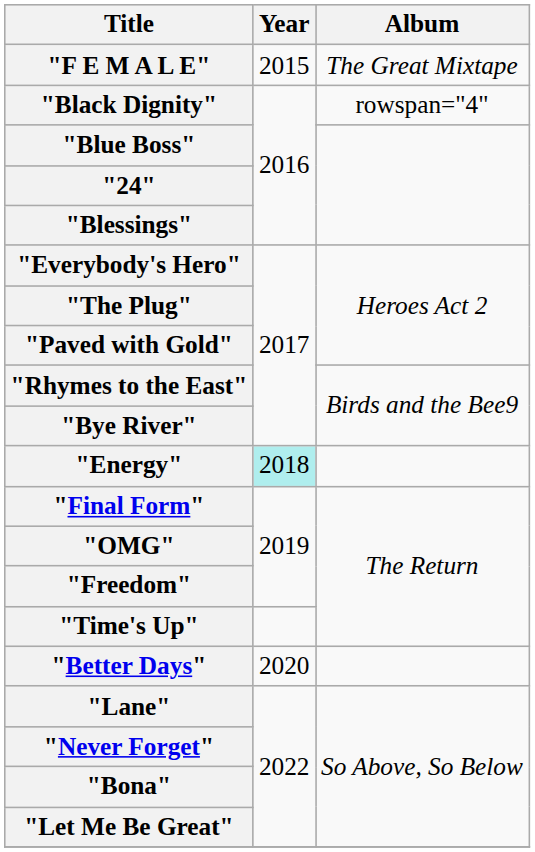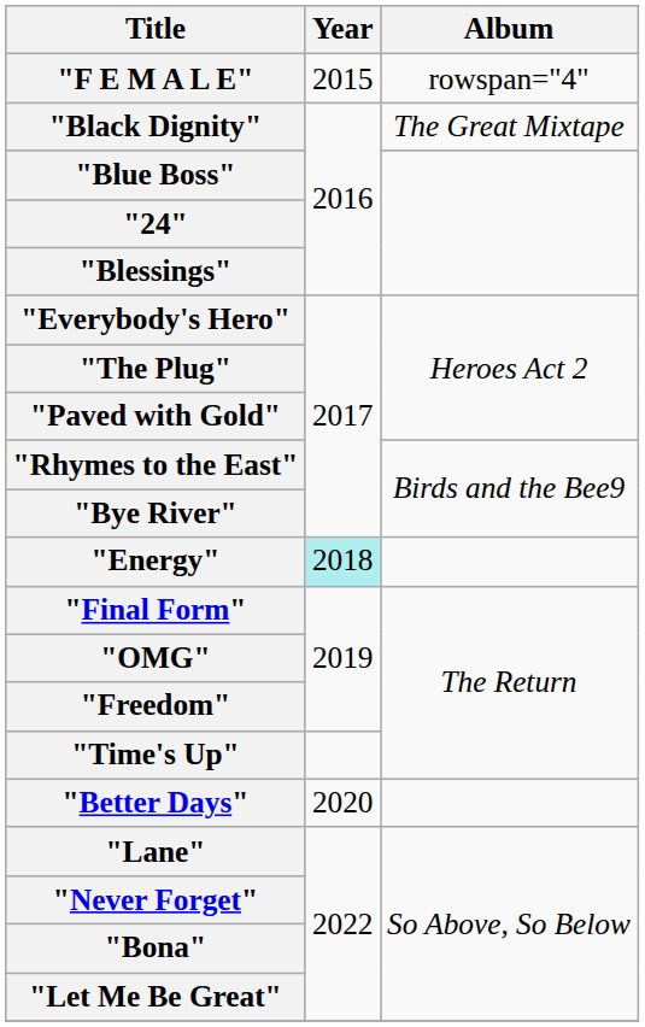"F E M A L E" | Album: The Great Mixtape -> rowspan="4"
"Black Dignity" | Album: rowspan="4" -> The Great Mixtape
